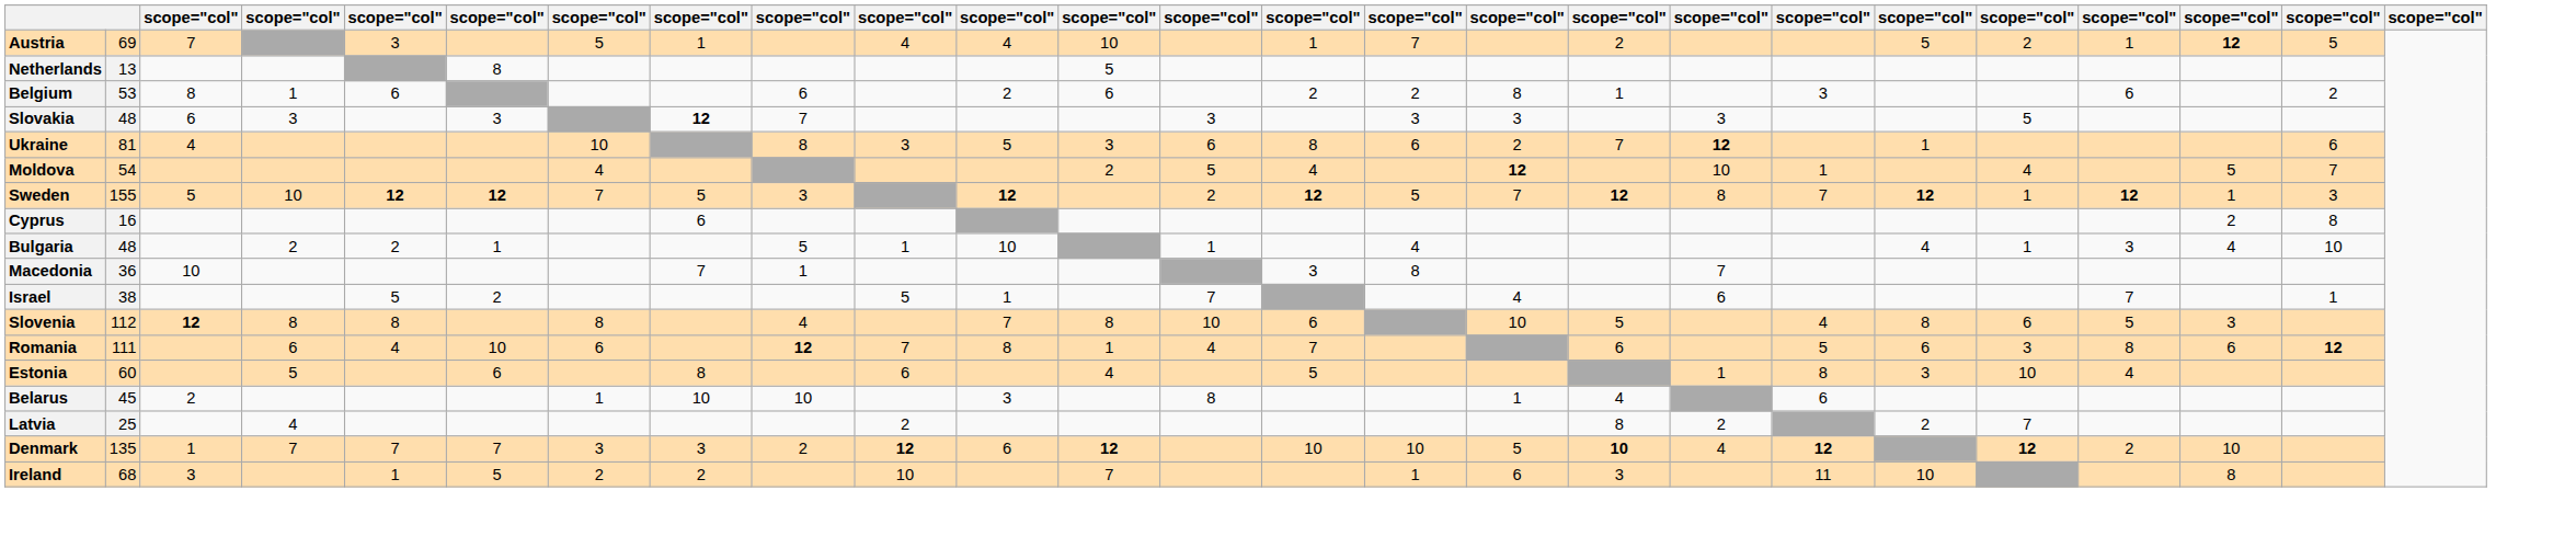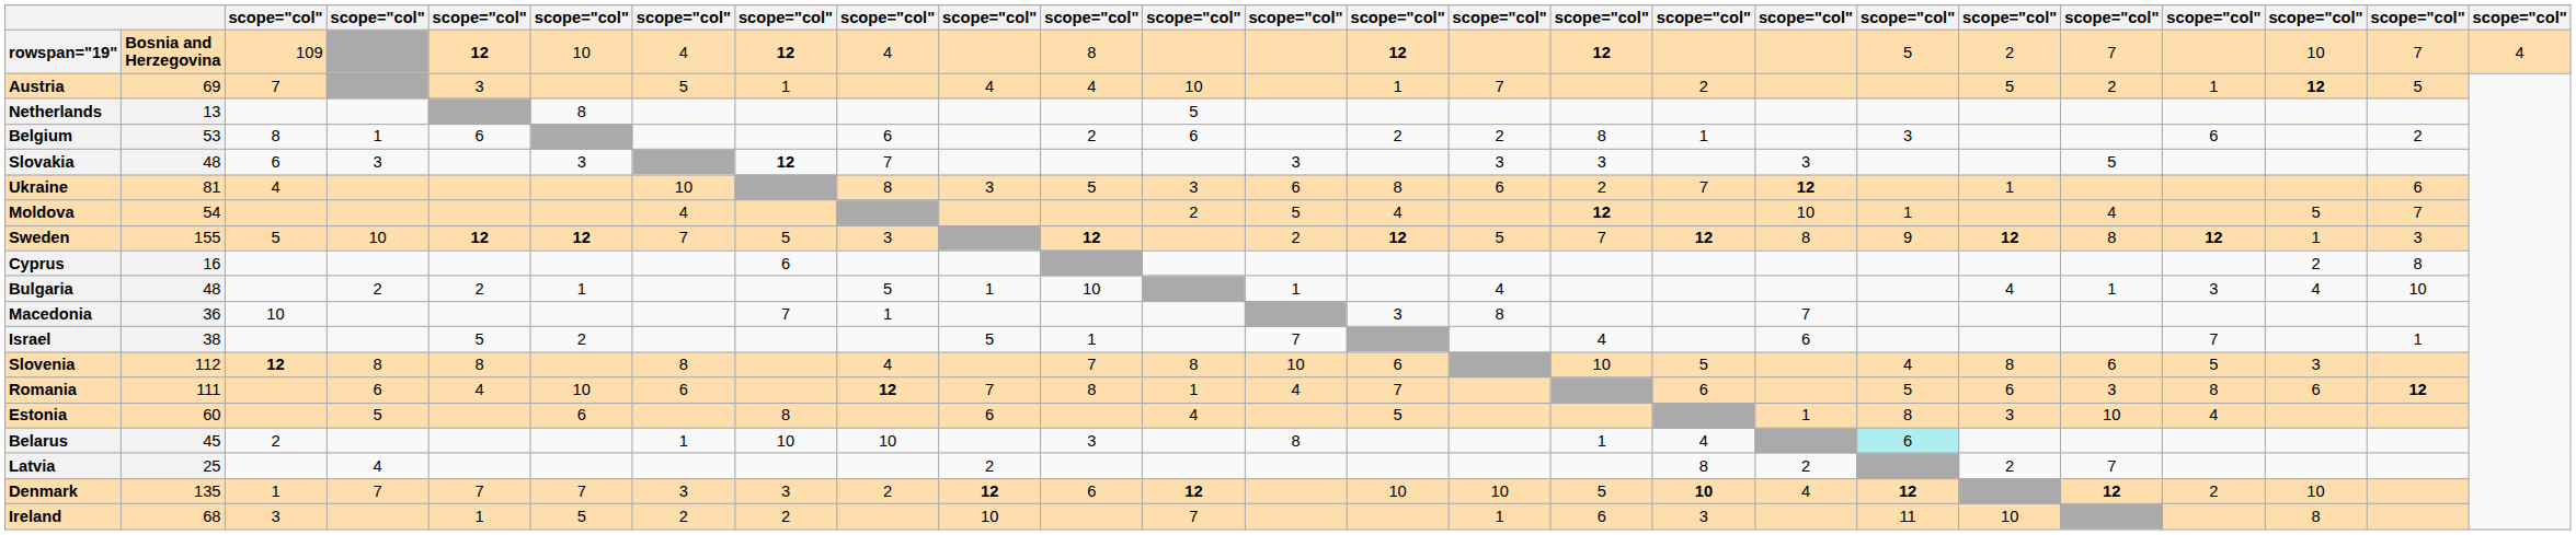+ row: rowspan="19" | Bosnia and Herzegovina | 109 | 12 | 10 | 4 | 12 | 4 | 8 | 12 | 12 | 5 | 2 | 7 | 10 | 7 | 4
Sweden | column 19: 7 -> 9
Sweden | column 21: 1 -> 8
Belarus | column 19: no background -> paleturquoise background
